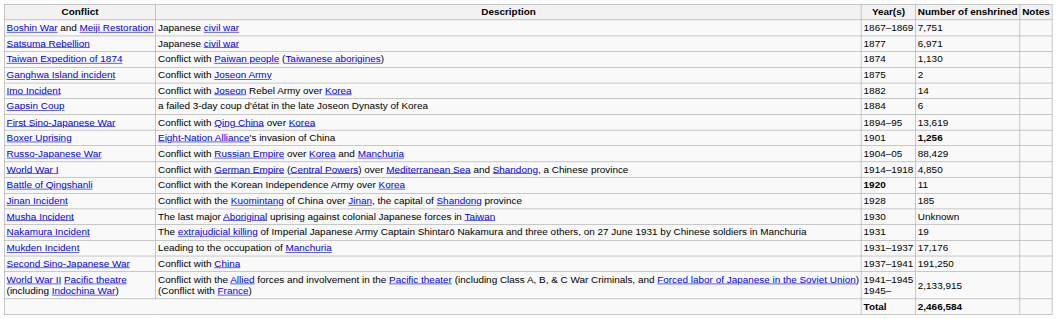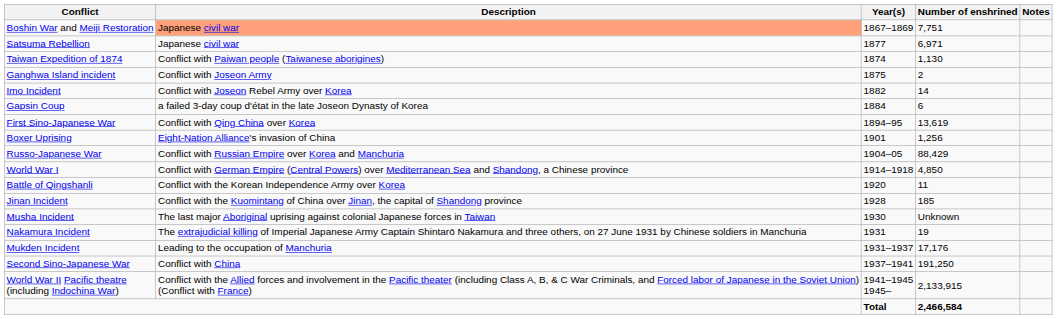Boshin War and Meiji Restoration | Description: no background -> lightsalmon background
Boxer Uprising | Number of enshrined: bold -> normal
Battle of Qingshanli | Year(s): bold -> normal
